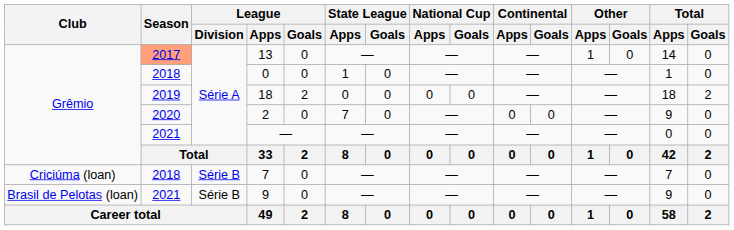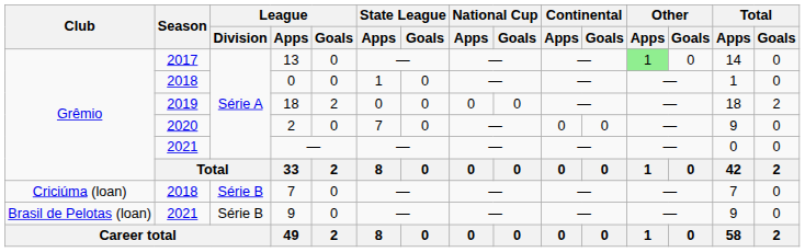13 | Season: lightsalmon background -> no background
13 | Other / Apps: no background -> lightgreen background
